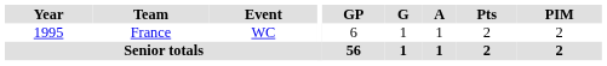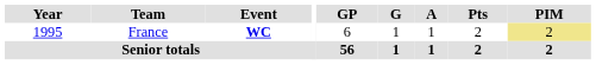France | Event: normal -> bold
France | PIM: no background -> khaki background
